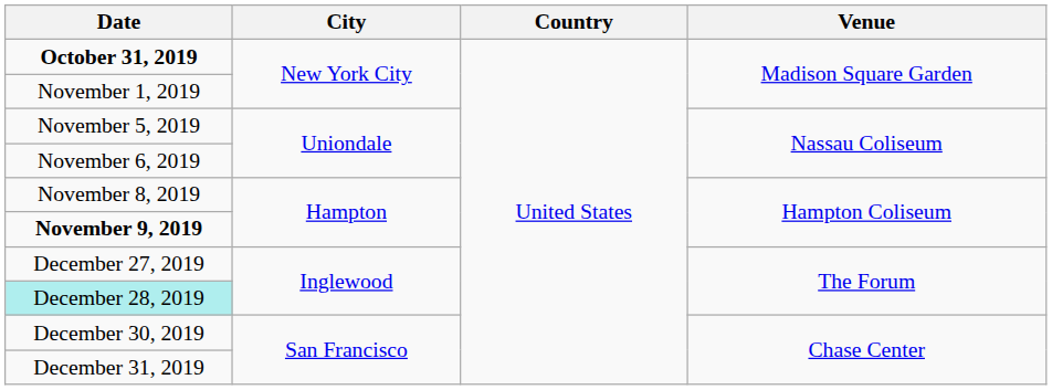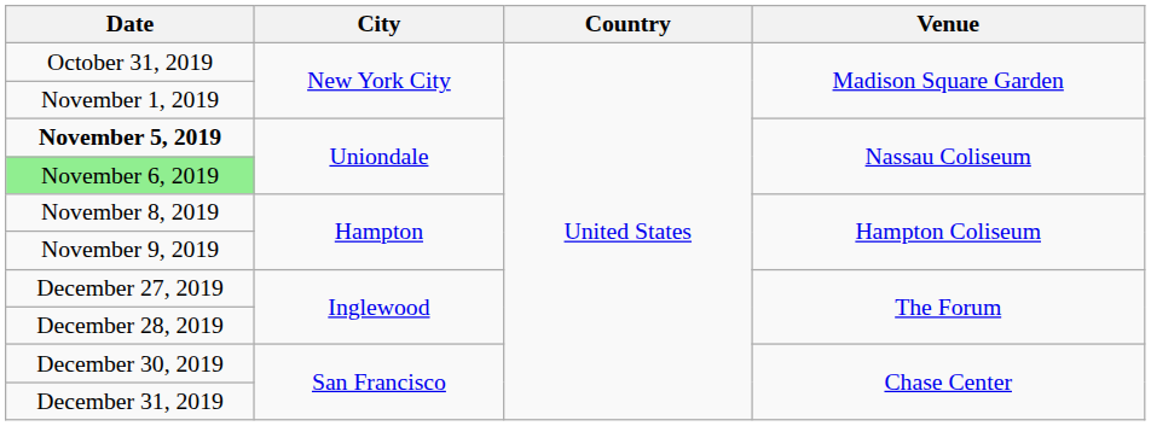October 31, 2019 | Date: bold -> normal
November 5, 2019 | Date: normal -> bold
November 6, 2019 | Date: no background -> lightgreen background
November 9, 2019 | Date: bold -> normal
December 28, 2019 | Date: paleturquoise background -> no background
